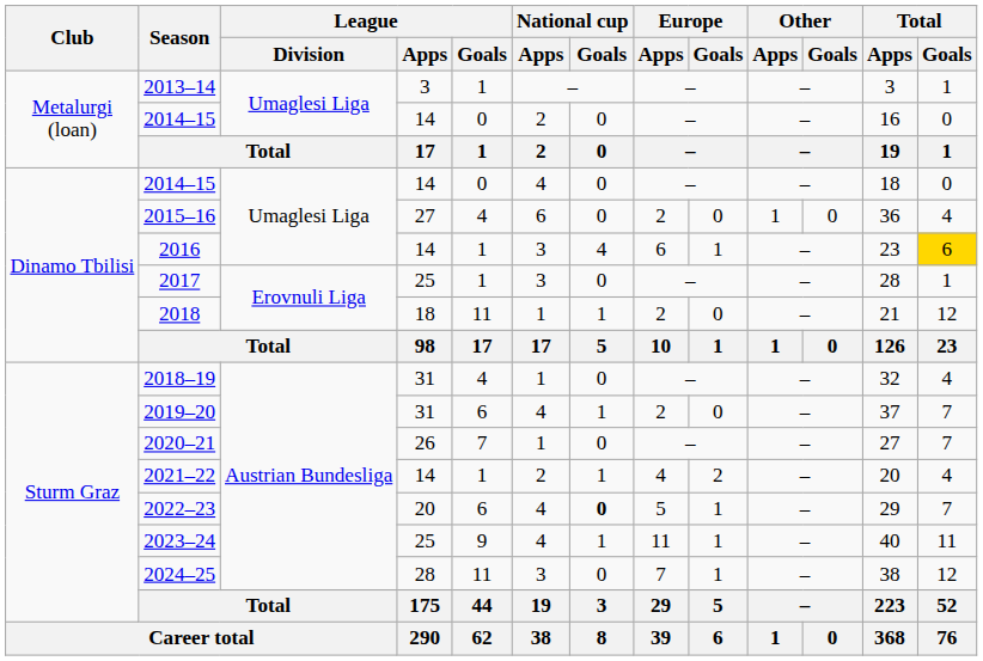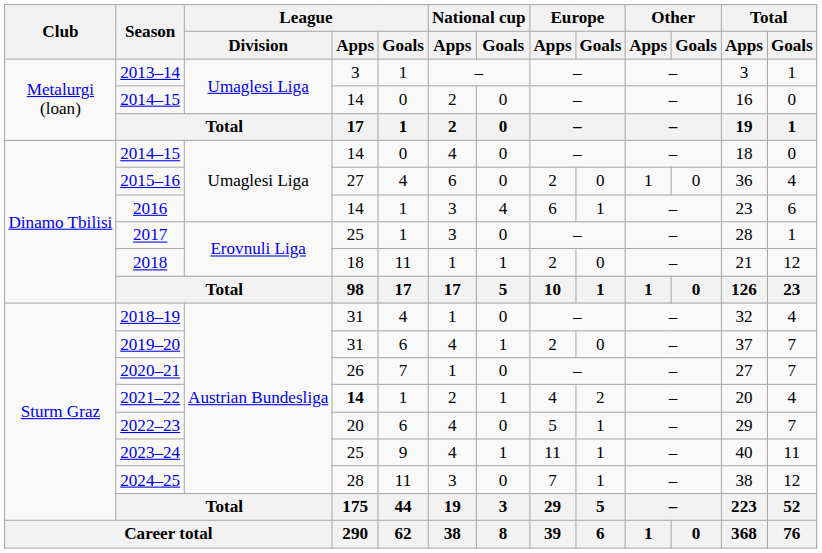2016 | Total / Goals: gold background -> no background
2021–22 | League / Apps: normal -> bold
2022–23 | National cup / Goals: bold -> normal
